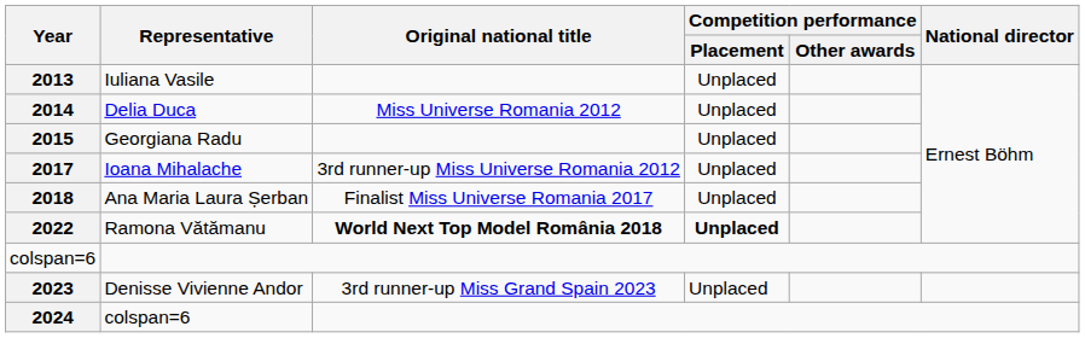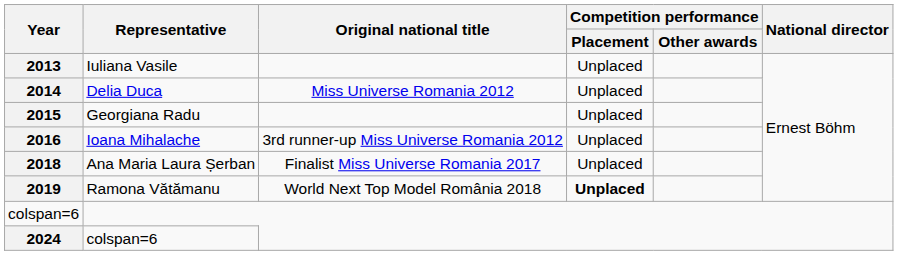Ioana Mihalache | Year: 2017 -> 2016
Ramona Vătămanu | Year: 2022 -> 2019
Ramona Vătămanu | Original national title: bold -> normal
- row: 2023 | Denisse Vivienne Andor | 3rd runner-up Miss Grand Spain 2023 | Unplaced
